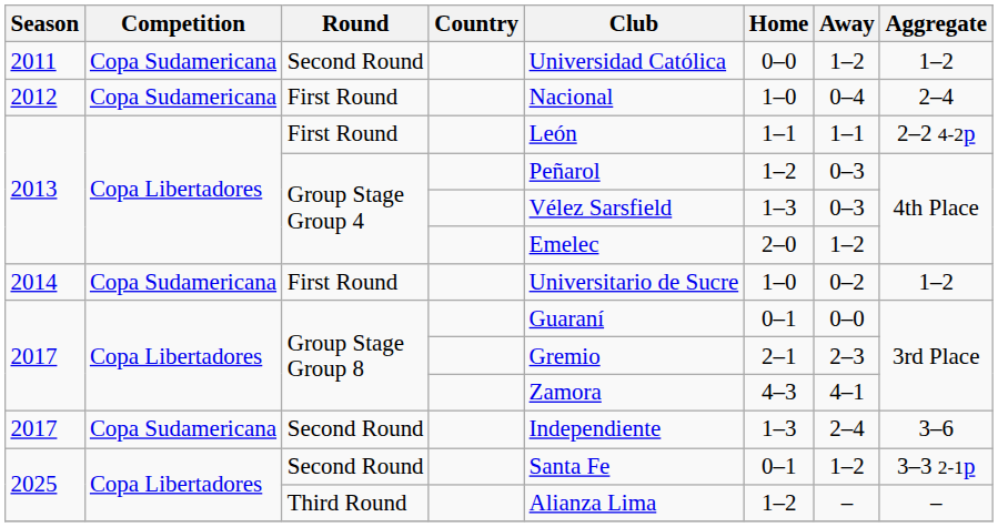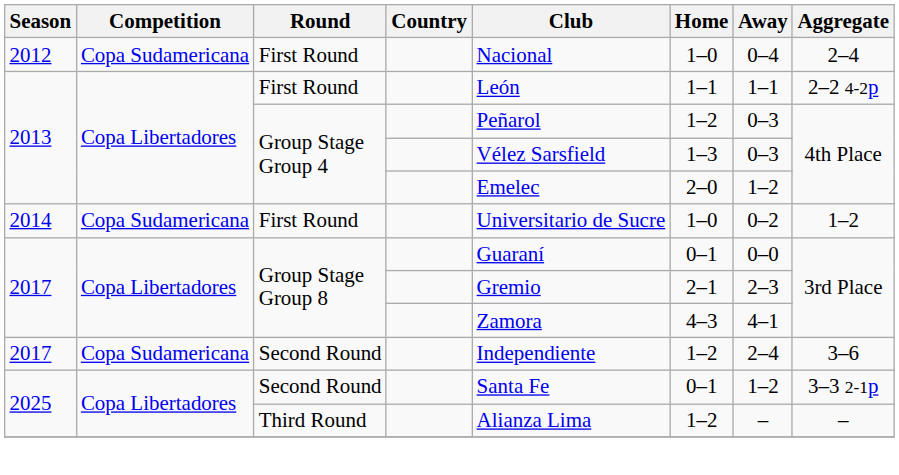- row: 2011 | Copa Sudamericana | Second Round | Universidad Católica | 0–0 | 1–2 | 1–2
2017 / Second Round | Home: 1–3 -> 1–2
